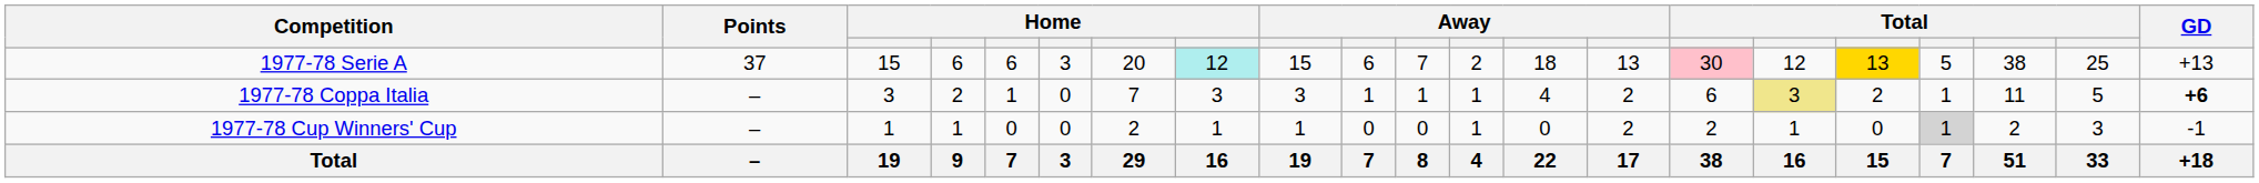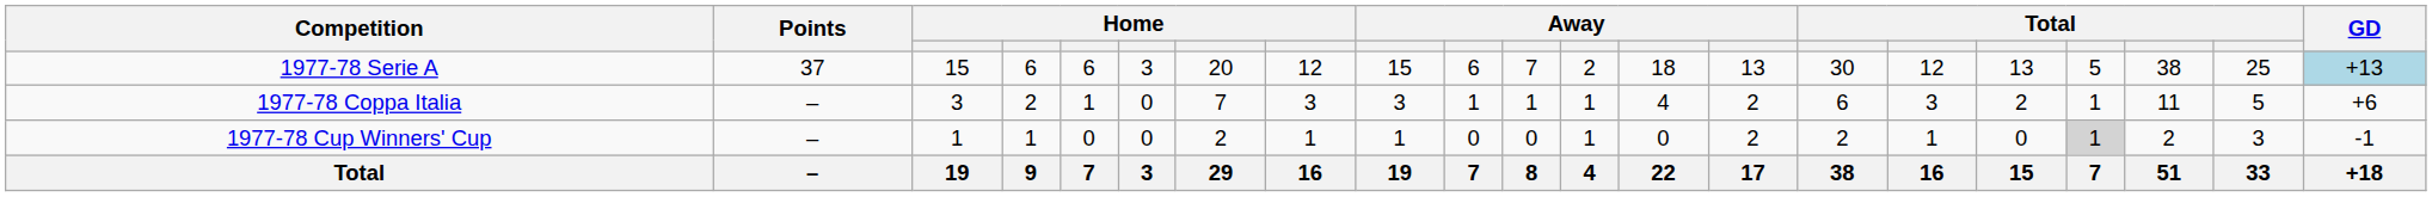1977-78 Serie A | column 8: paleturquoise background -> no background
1977-78 Serie A | column 15: pink background -> no background
1977-78 Serie A | column 17: gold background -> no background
1977-78 Serie A | GD: no background -> lightblue background
1977-78 Coppa Italia | column 16: khaki background -> no background
1977-78 Coppa Italia | GD: bold -> normal
